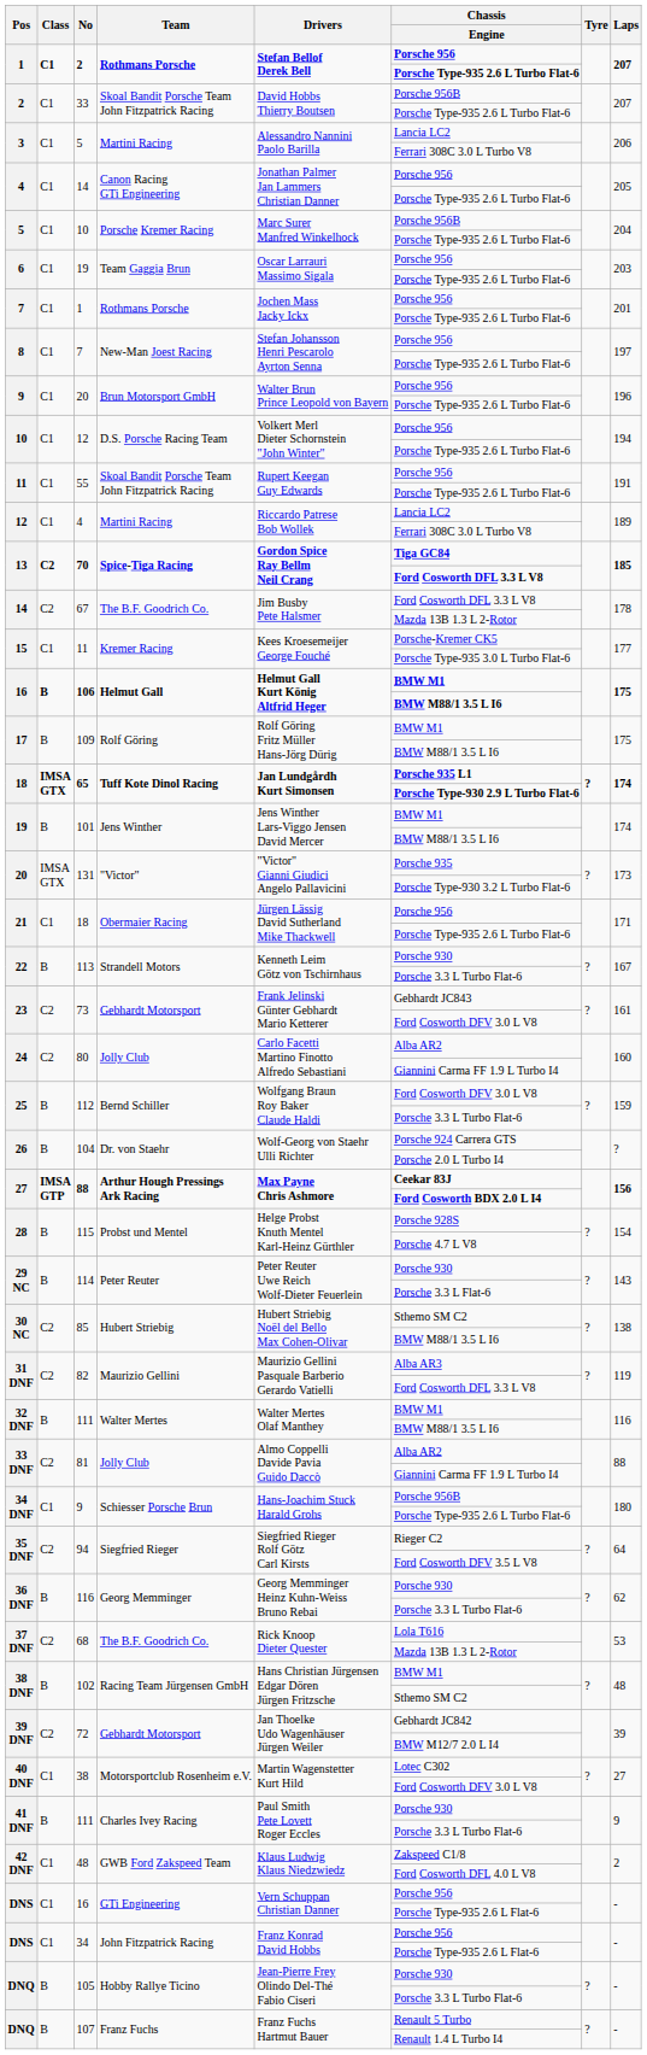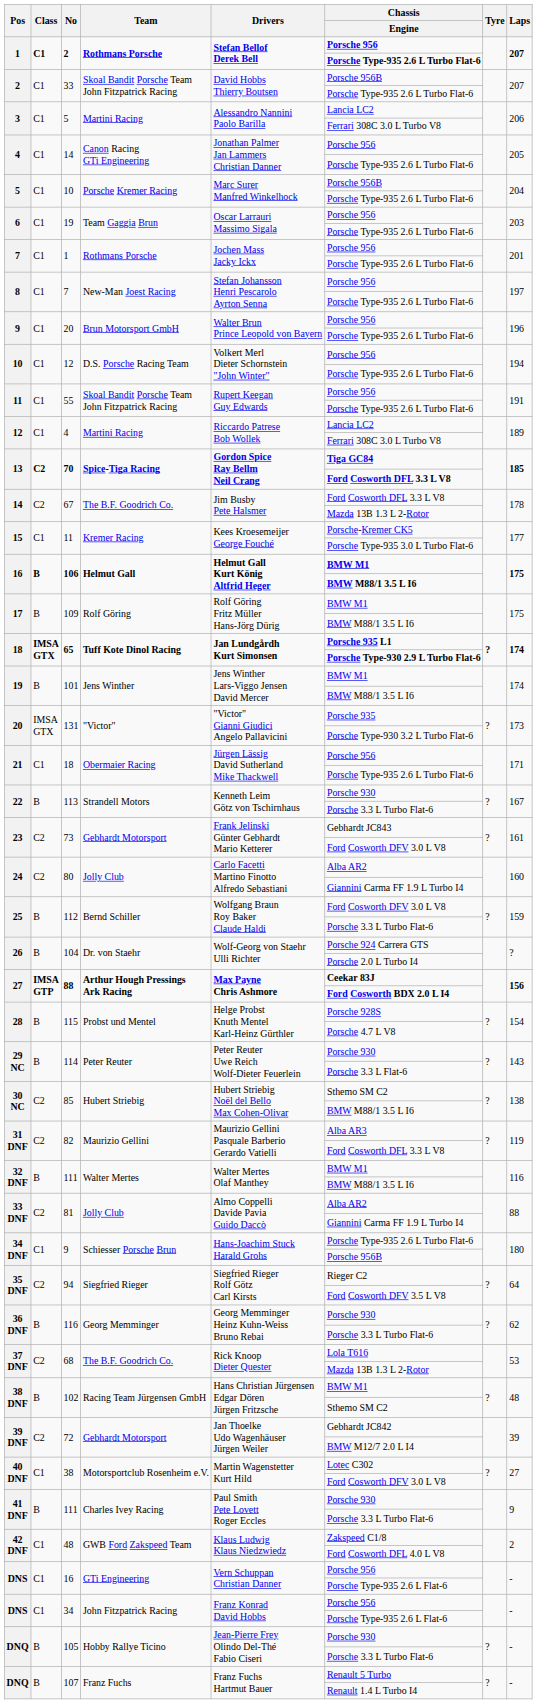row 69 | Chassis / Engine: Porsche 956B -> Porsche Type-935 2.6 L Turbo Flat-6
row 70 | Chassis / Engine: Porsche Type-935 2.6 L Turbo Flat-6 -> Porsche 956B
